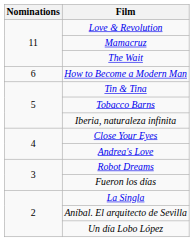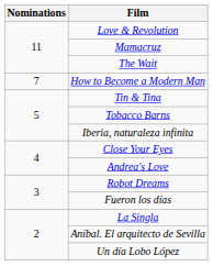How to Become a Modern Man | Nominations: 6 -> 7
